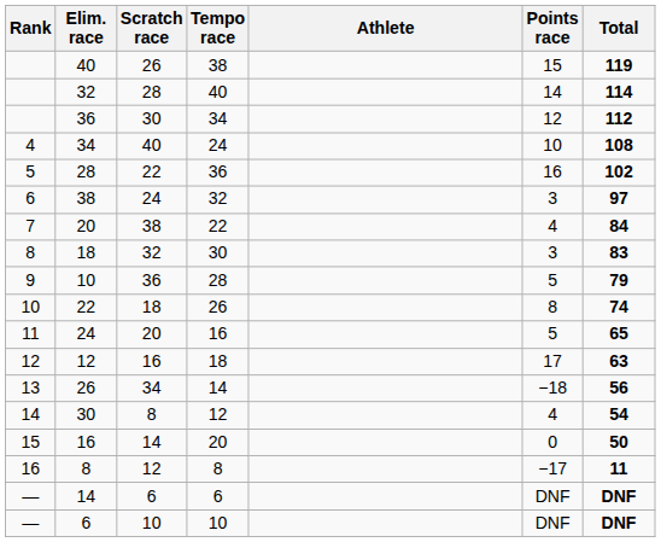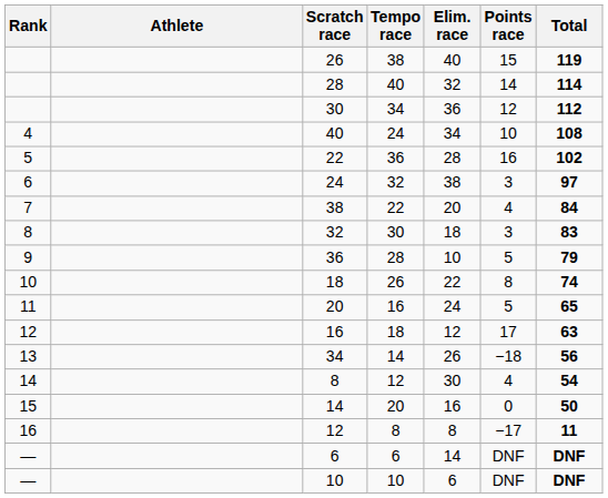columns swapped: Athlete <-> Elim. race
